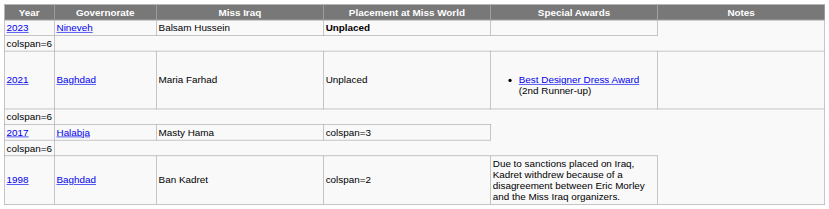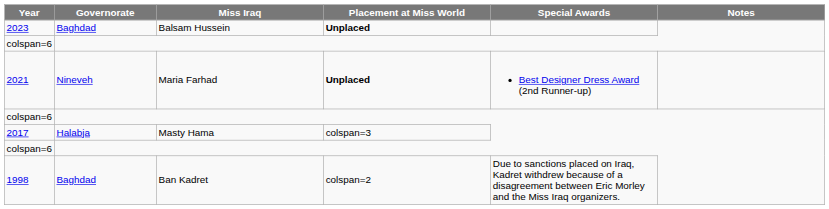2023 | Governorate: Nineveh -> Baghdad
2021 | Governorate: Baghdad -> Nineveh
2021 | Placement at Miss World: normal -> bold
